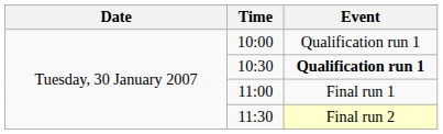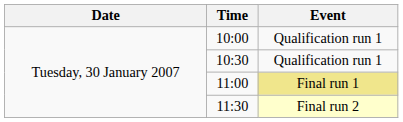10:30 | Event: bold -> normal
11:00 | Event: no background -> khaki background
